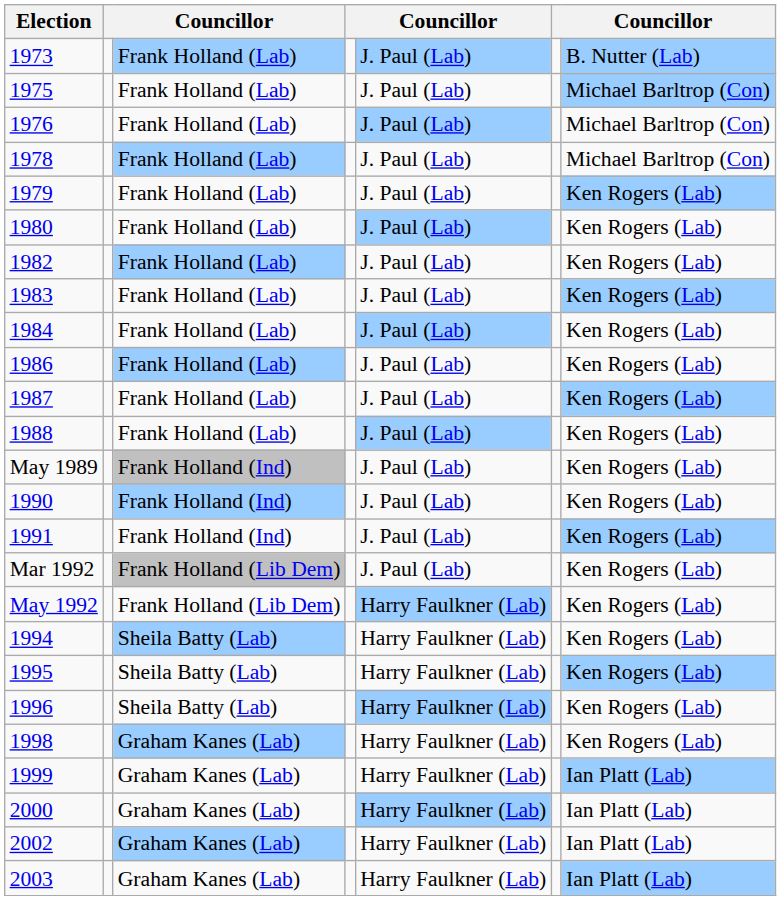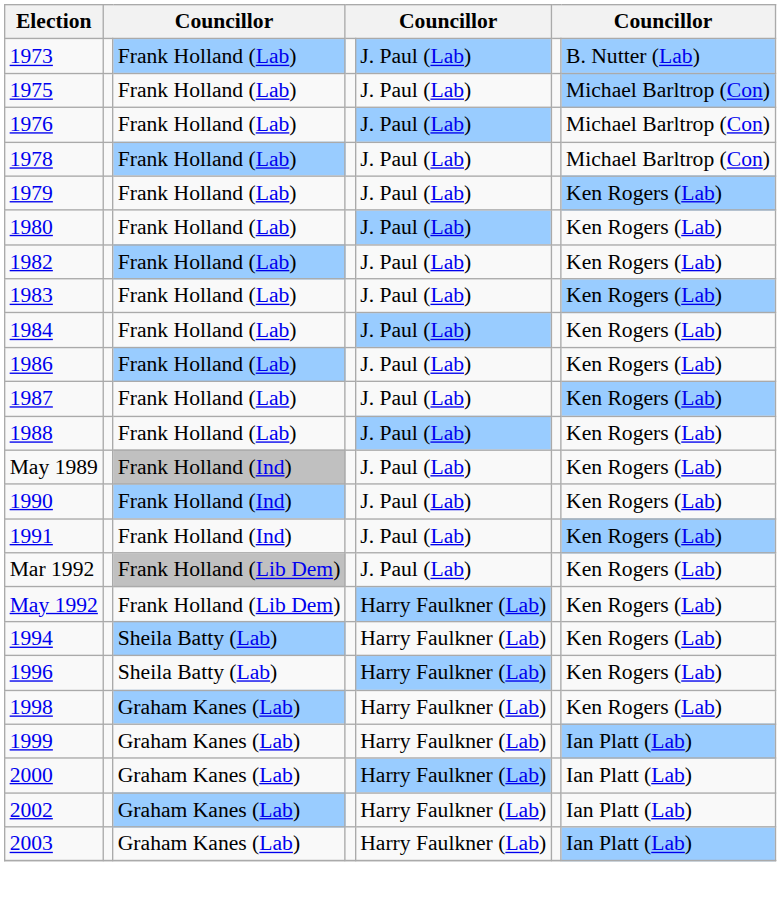- row: 1995 | Sheila Batty (Lab) | Harry Faulkner (Lab) | Ken Rogers (Lab)
